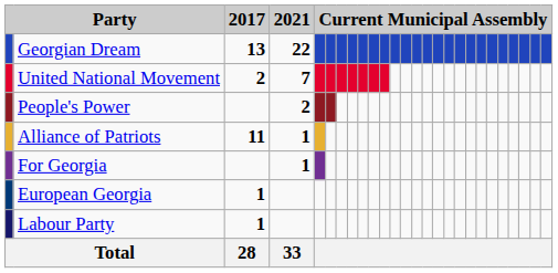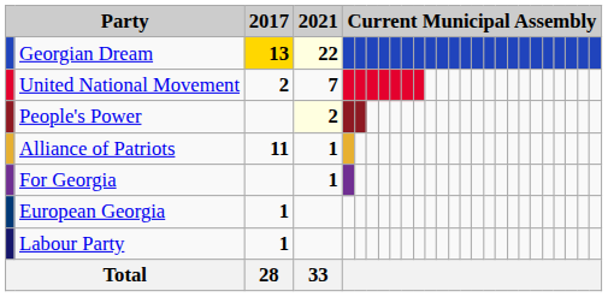Georgian Dream | 2017: no background -> gold background
Georgian Dream | 2021: no background -> lightyellow background
People's Power | 2021: no background -> lightyellow background
